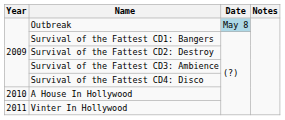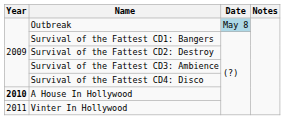A House In Hollywood | Year: normal -> bold
